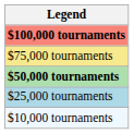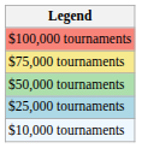row 2 | column 1: bold -> normal
row 4 | column 1: bold -> normal
